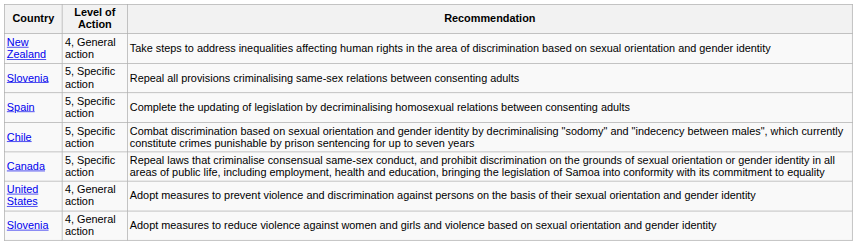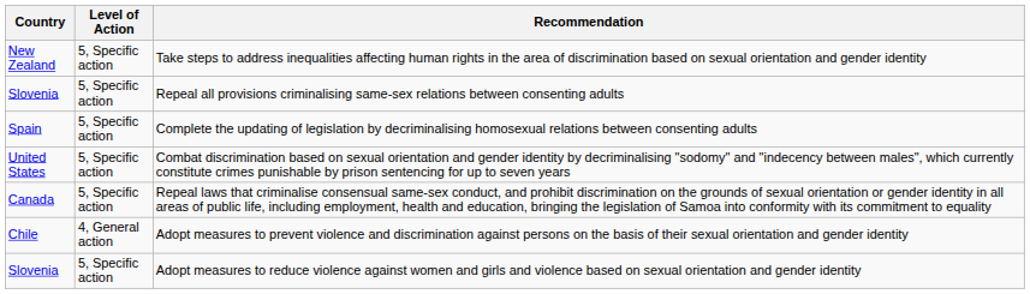row 2 | Level of Action: 4, General action -> 5, Specific action
row 5 | Country: Chile -> United States
row 7 | Country: United States -> Chile
row 8 | Level of Action: 4, General action -> 5, Specific action
